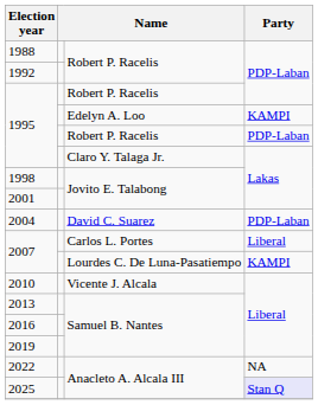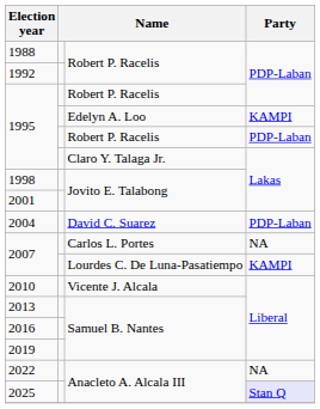2007 / Carlos L. Portes | Party: Liberal -> NA
